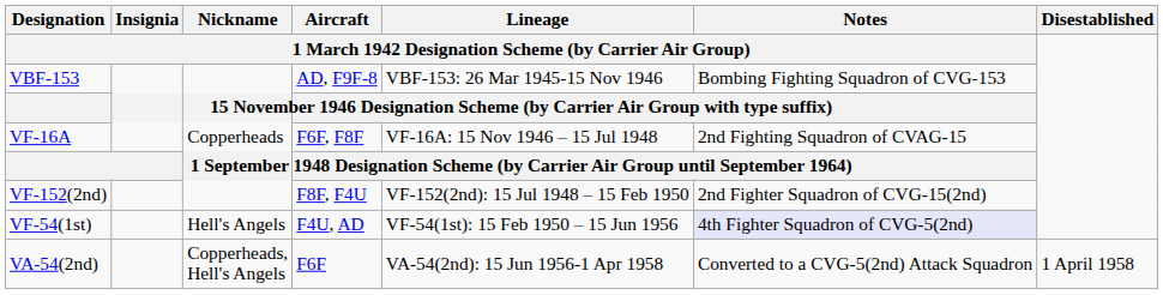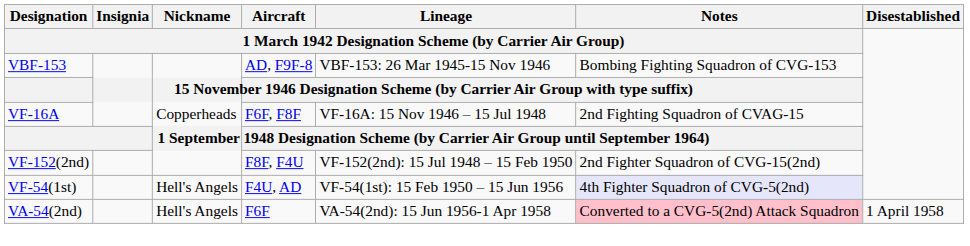VA-54(2nd) | column 3: Copperheads, Hell's Angels -> Hell's Angels
VA-54(2nd) | column 6: no background -> pink background
